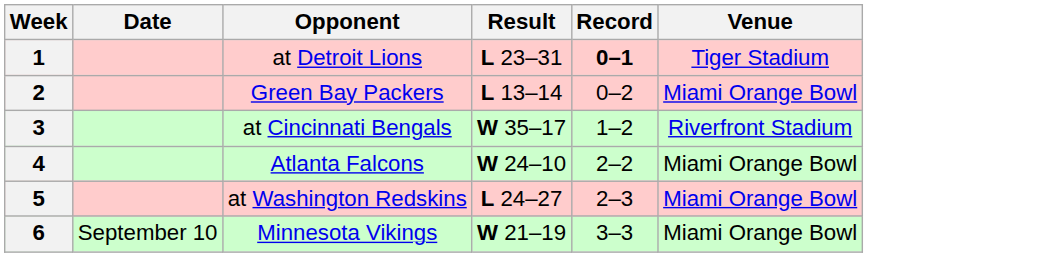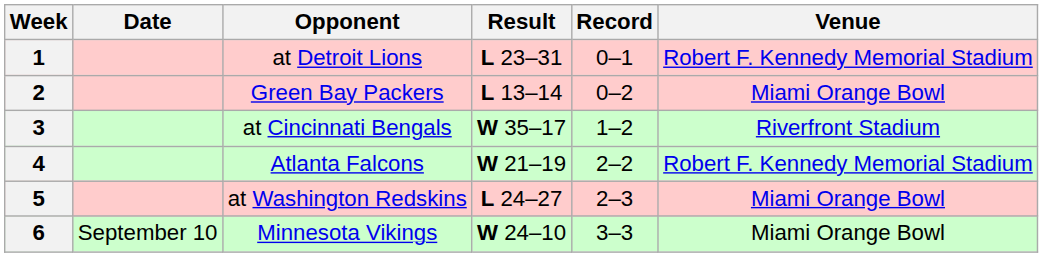1 | Record: bold -> normal
1 | Venue: Tiger Stadium -> Robert F. Kennedy Memorial Stadium
4 | Result: W 24–10 -> W 21–19
4 | Venue: Miami Orange Bowl -> Robert F. Kennedy Memorial Stadium
6 | Result: W 21–19 -> W 24–10
